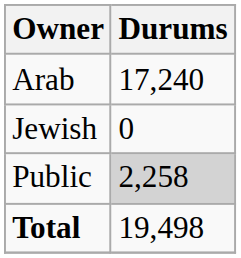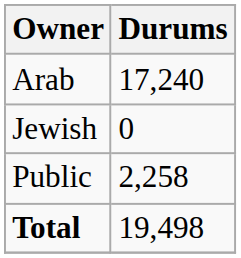Public | Durums: lightgrey background -> no background
